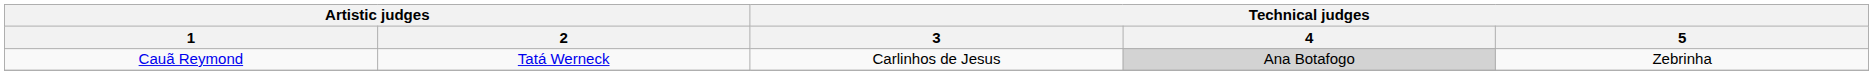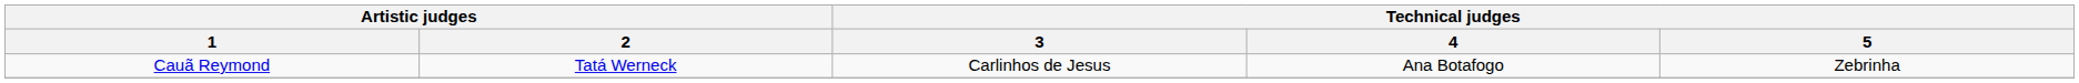Cauã Reymond | Technical judges / 4: lightgrey background -> no background
